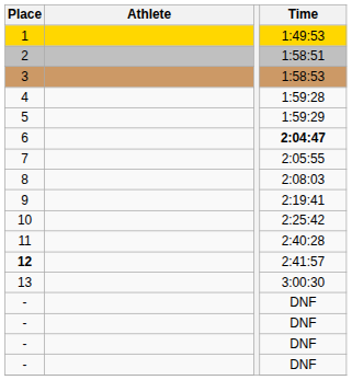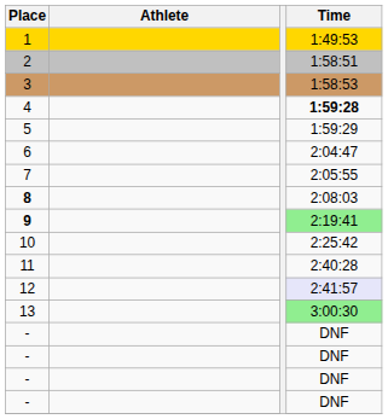4 | Time: normal -> bold
6 | Time: bold -> normal
8 | Place: normal -> bold
9 | Place: normal -> bold
9 | Time: no background -> lightgreen background
12 | Place: bold -> normal
12 | Time: no background -> lavender background
13 | Time: no background -> lightgreen background
